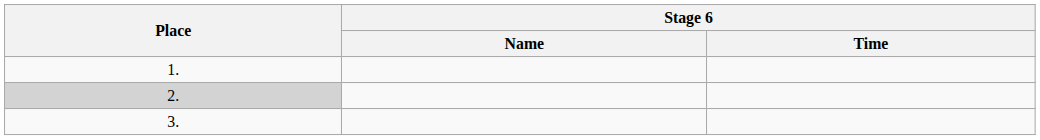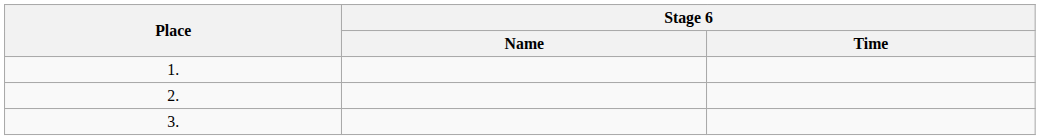2. | Place: lightgrey background -> no background
